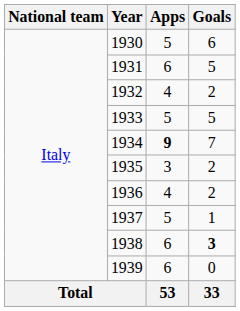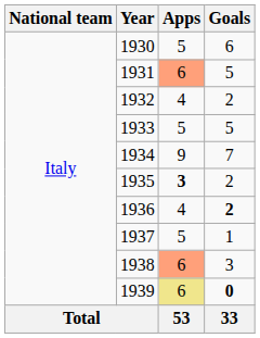1931 | Apps: no background -> lightsalmon background
1934 | Apps: bold -> normal
1935 | Apps: normal -> bold
1936 | Goals: normal -> bold
1938 | Apps: no background -> lightsalmon background
1938 | Goals: bold -> normal
1939 | Apps: no background -> khaki background
1939 | Goals: normal -> bold
